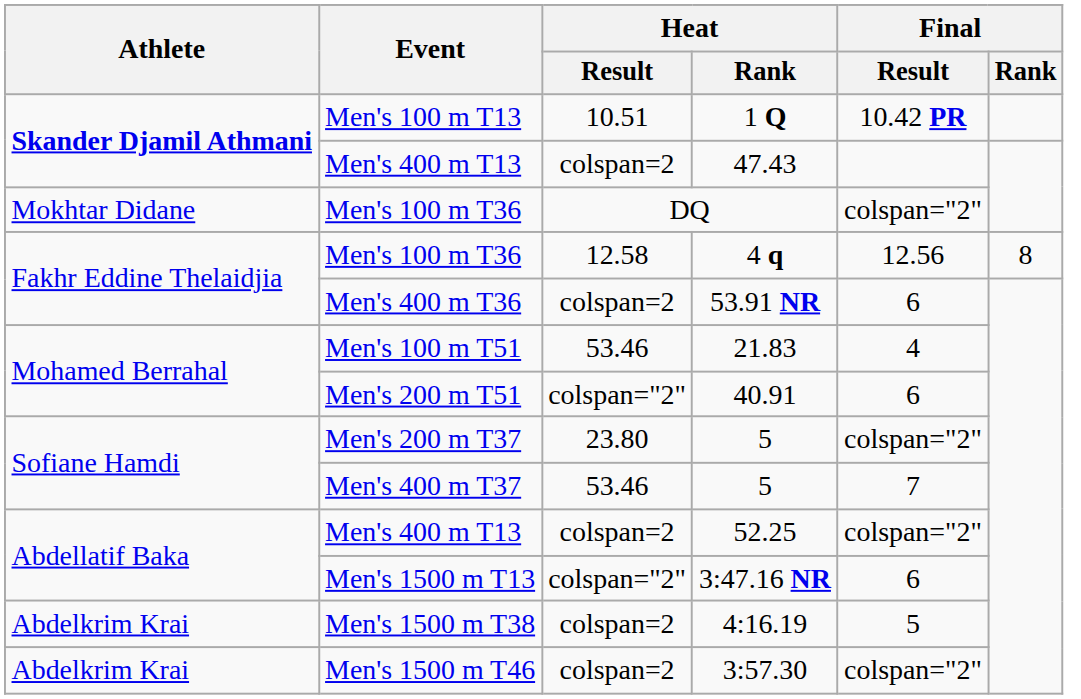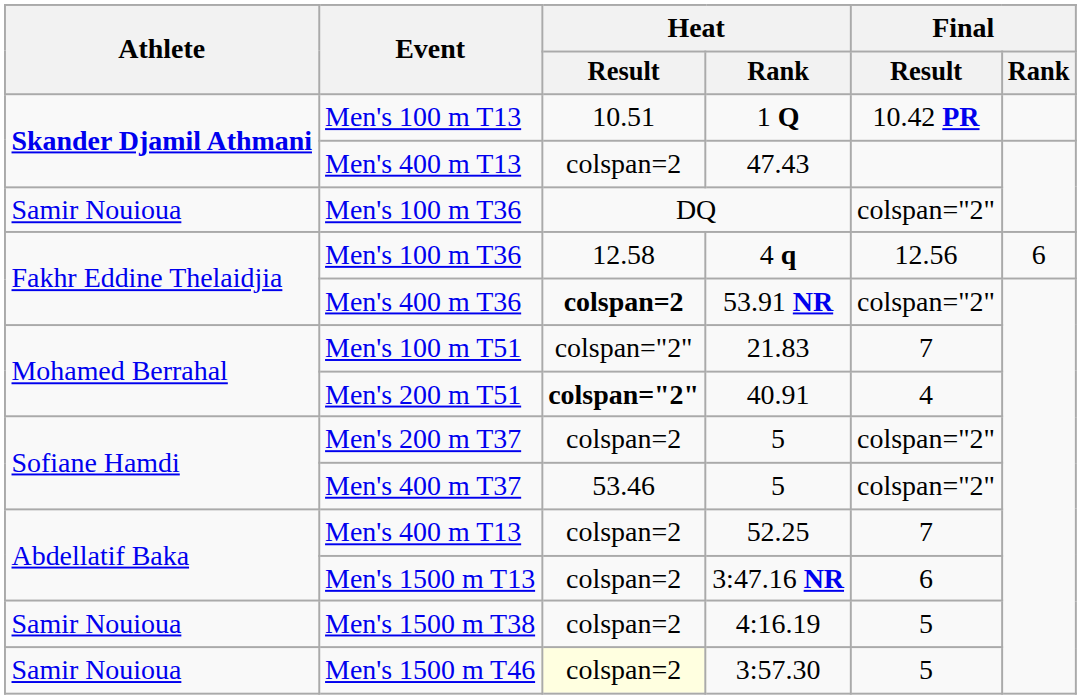DQ | Athlete: Mokhtar Didane -> Samir Nouioua
4 q | Final / Rank: 8 -> 6
53.91 NR | Heat / Result: normal -> bold
53.91 NR | Final / Result: 6 -> colspan="2"
21.83 | Heat / Result: 53.46 -> colspan="2"
21.83 | Final / Result: 4 -> 7
40.91 | Heat / Result: normal -> bold
40.91 | Final / Result: 6 -> 4
Men's 200 m T37 / 5 | Heat / Result: 23.80 -> colspan=2
Men's 400 m T37 / 5 | Final / Result: 7 -> colspan="2"
52.25 | Final / Result: colspan="2" -> 7
3:47.16 NR | Heat / Result: colspan="2" -> colspan=2
4:16.19 | Athlete: Abdelkrim Krai -> Samir Nouioua
3:57.30 | Athlete: Abdelkrim Krai -> Samir Nouioua
3:57.30 | Heat / Result: no background -> lightyellow background
3:57.30 | Final / Result: colspan="2" -> 5
